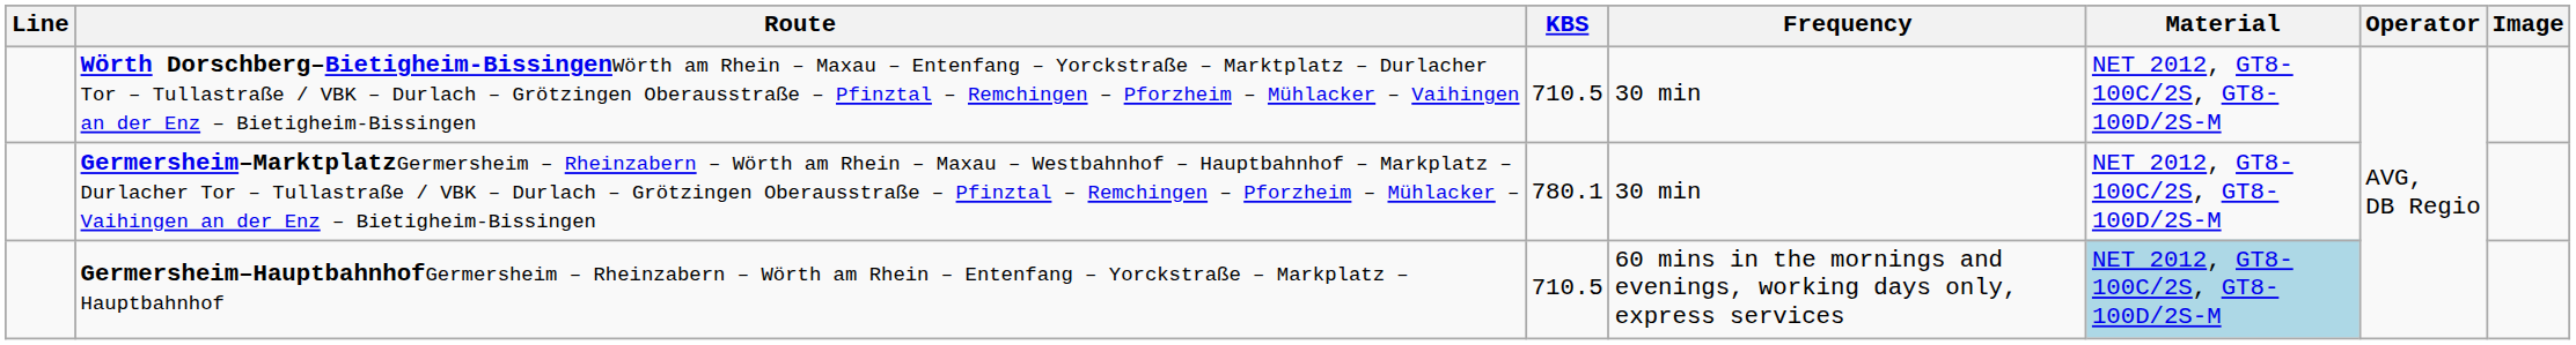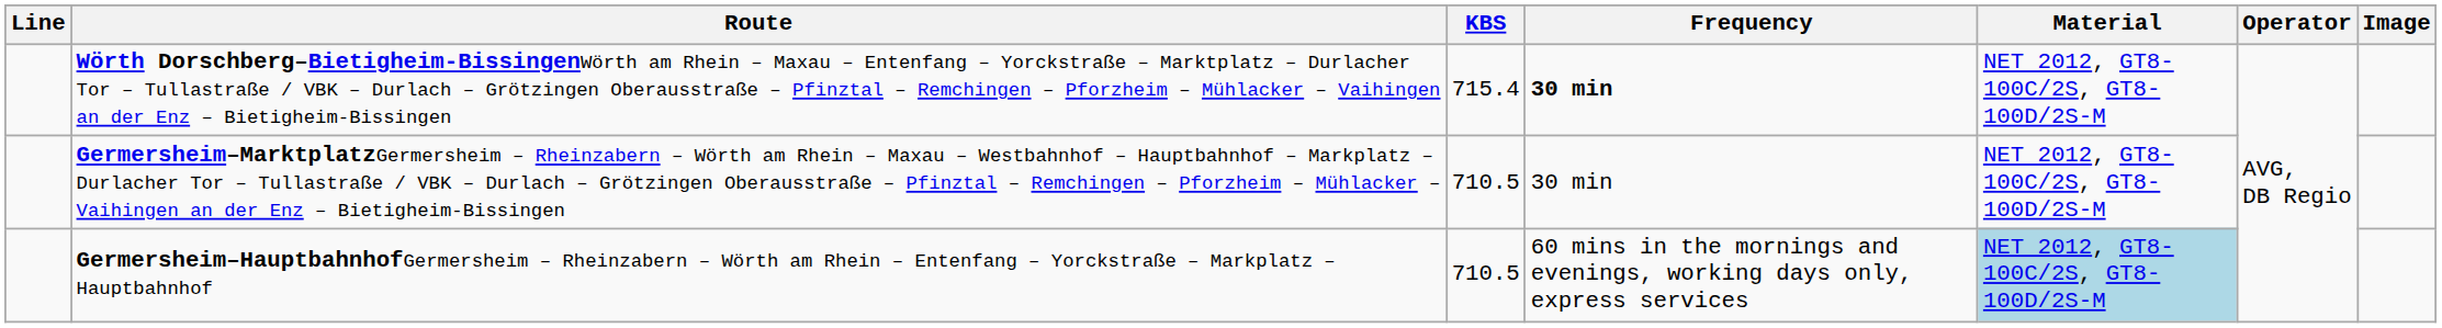row 2 | KBS: 710.5 -> 715.4
row 2 | Frequency: normal -> bold
row 3 | KBS: 780.1 -> 710.5
